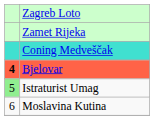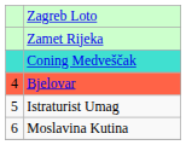Bjelovar | column 1: bold -> normal
Istraturist Umag | column 1: lightgreen background -> no background
